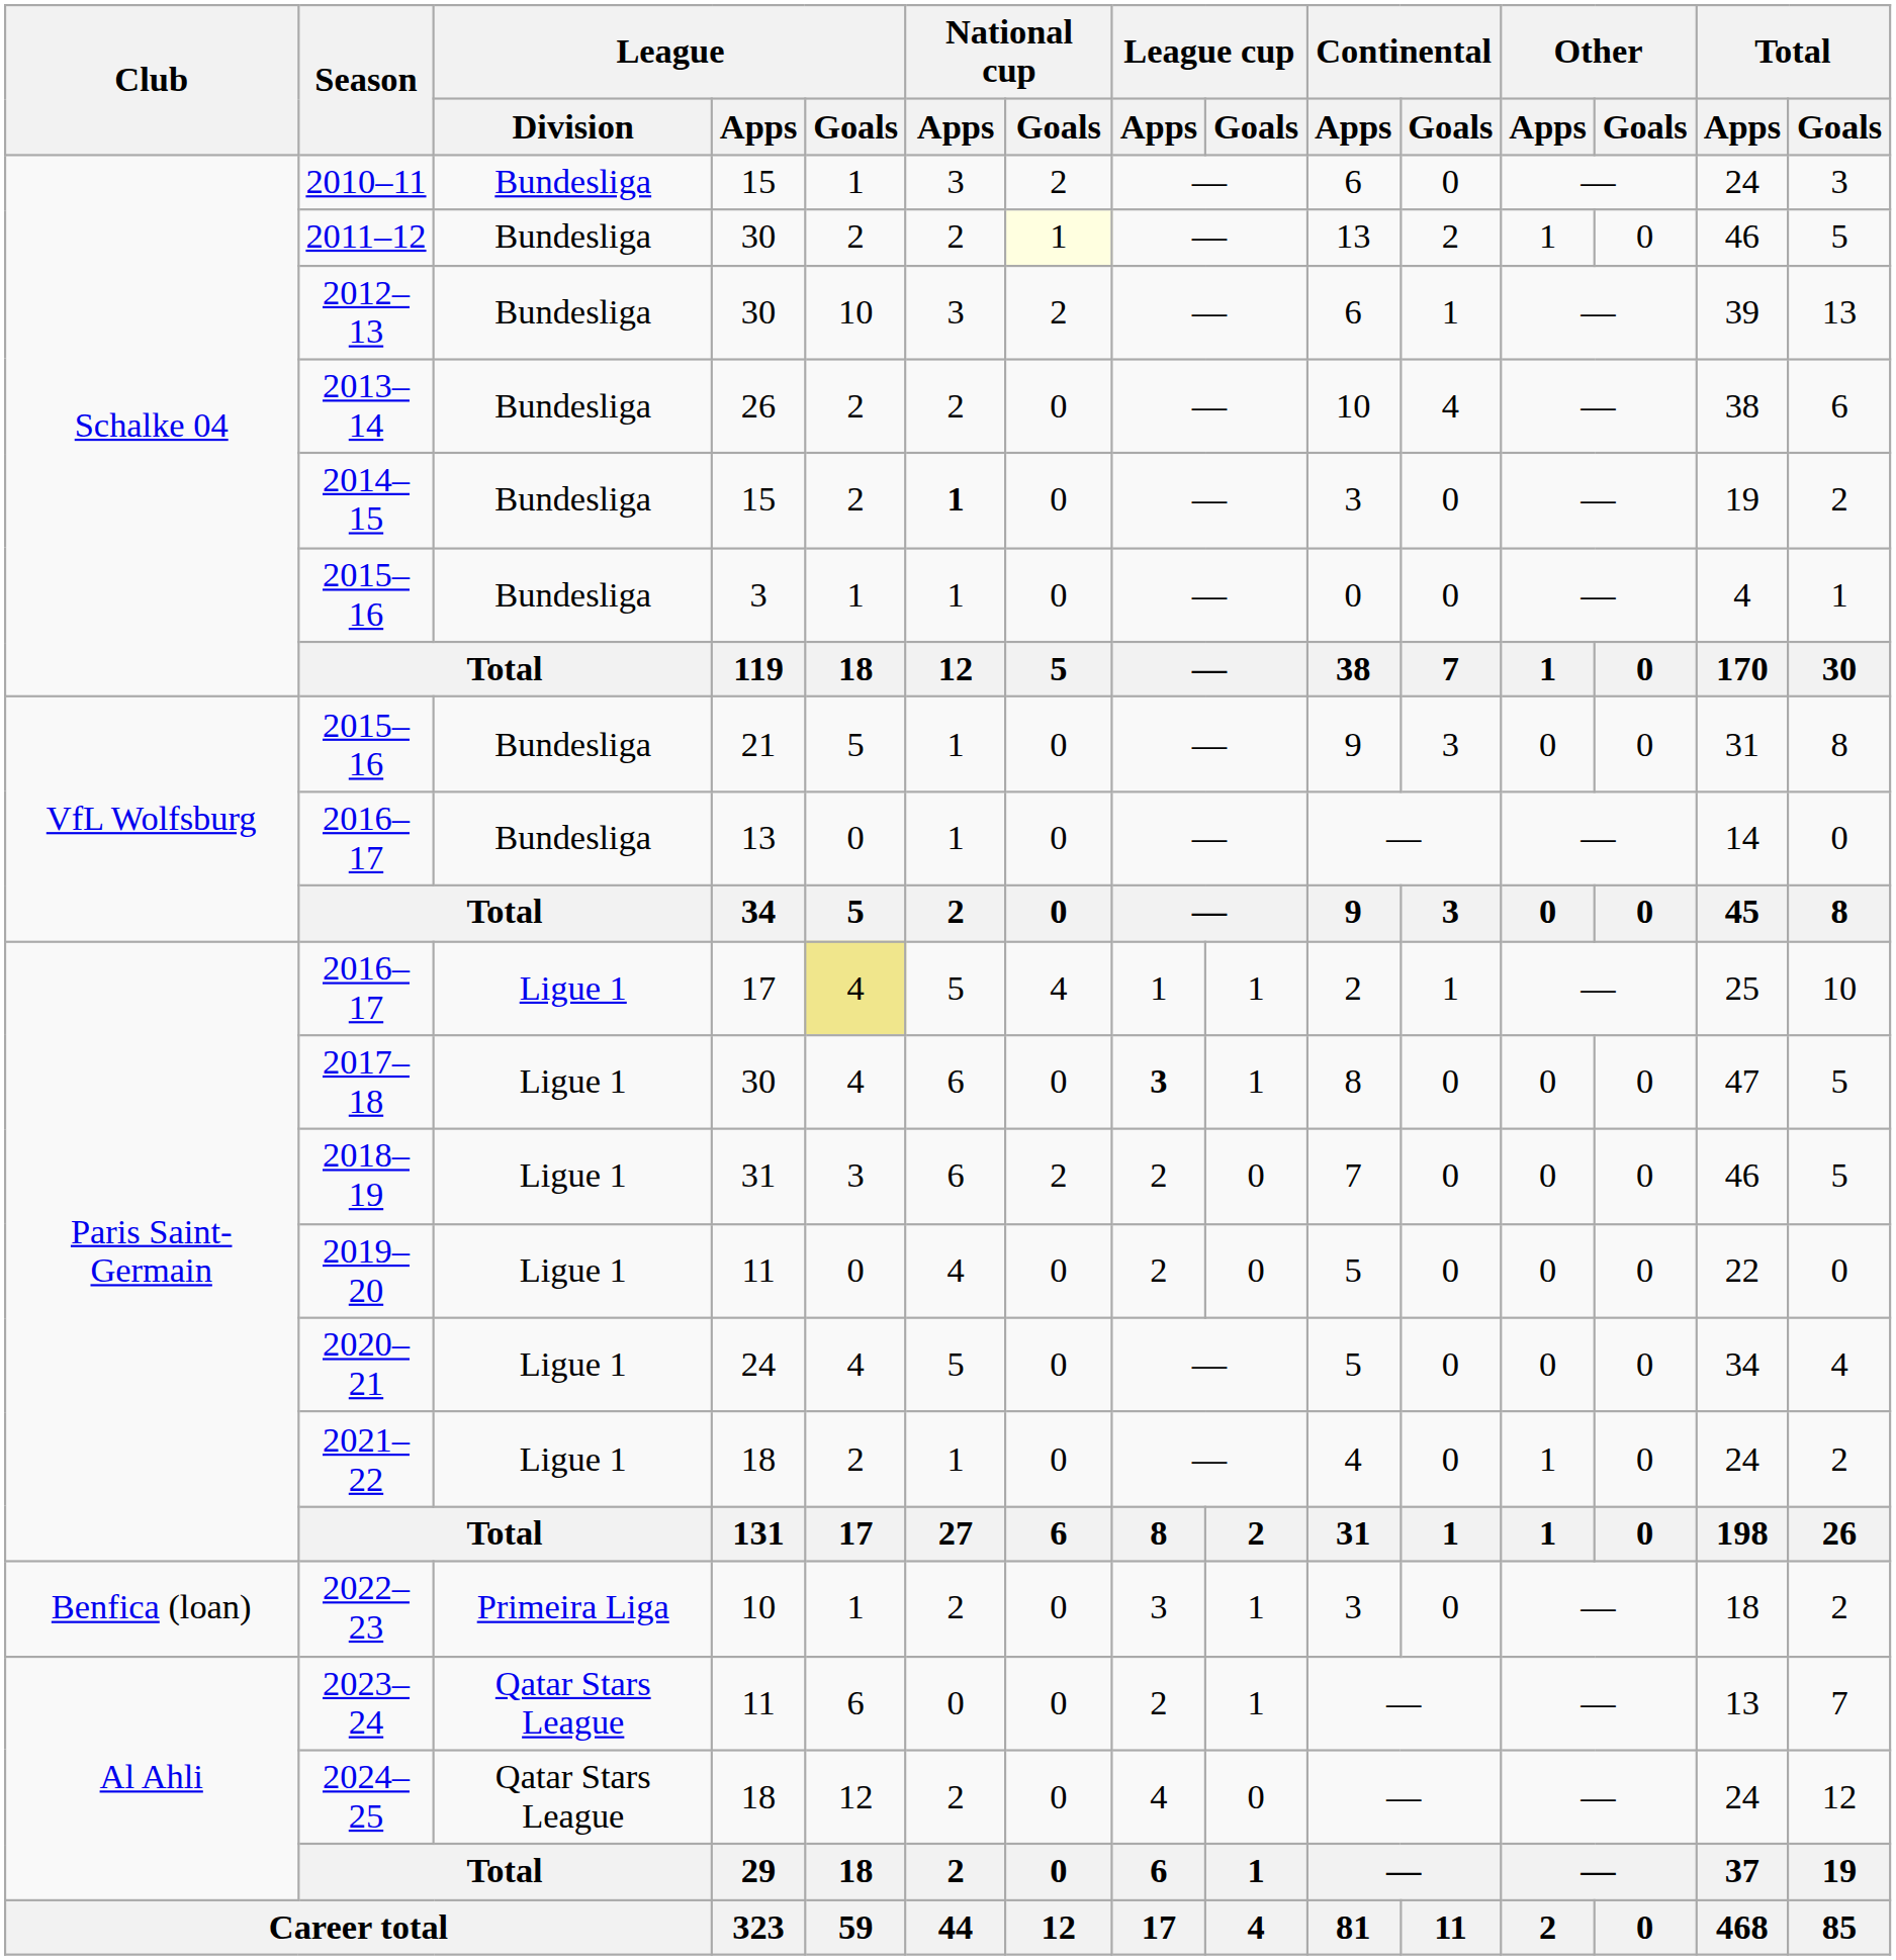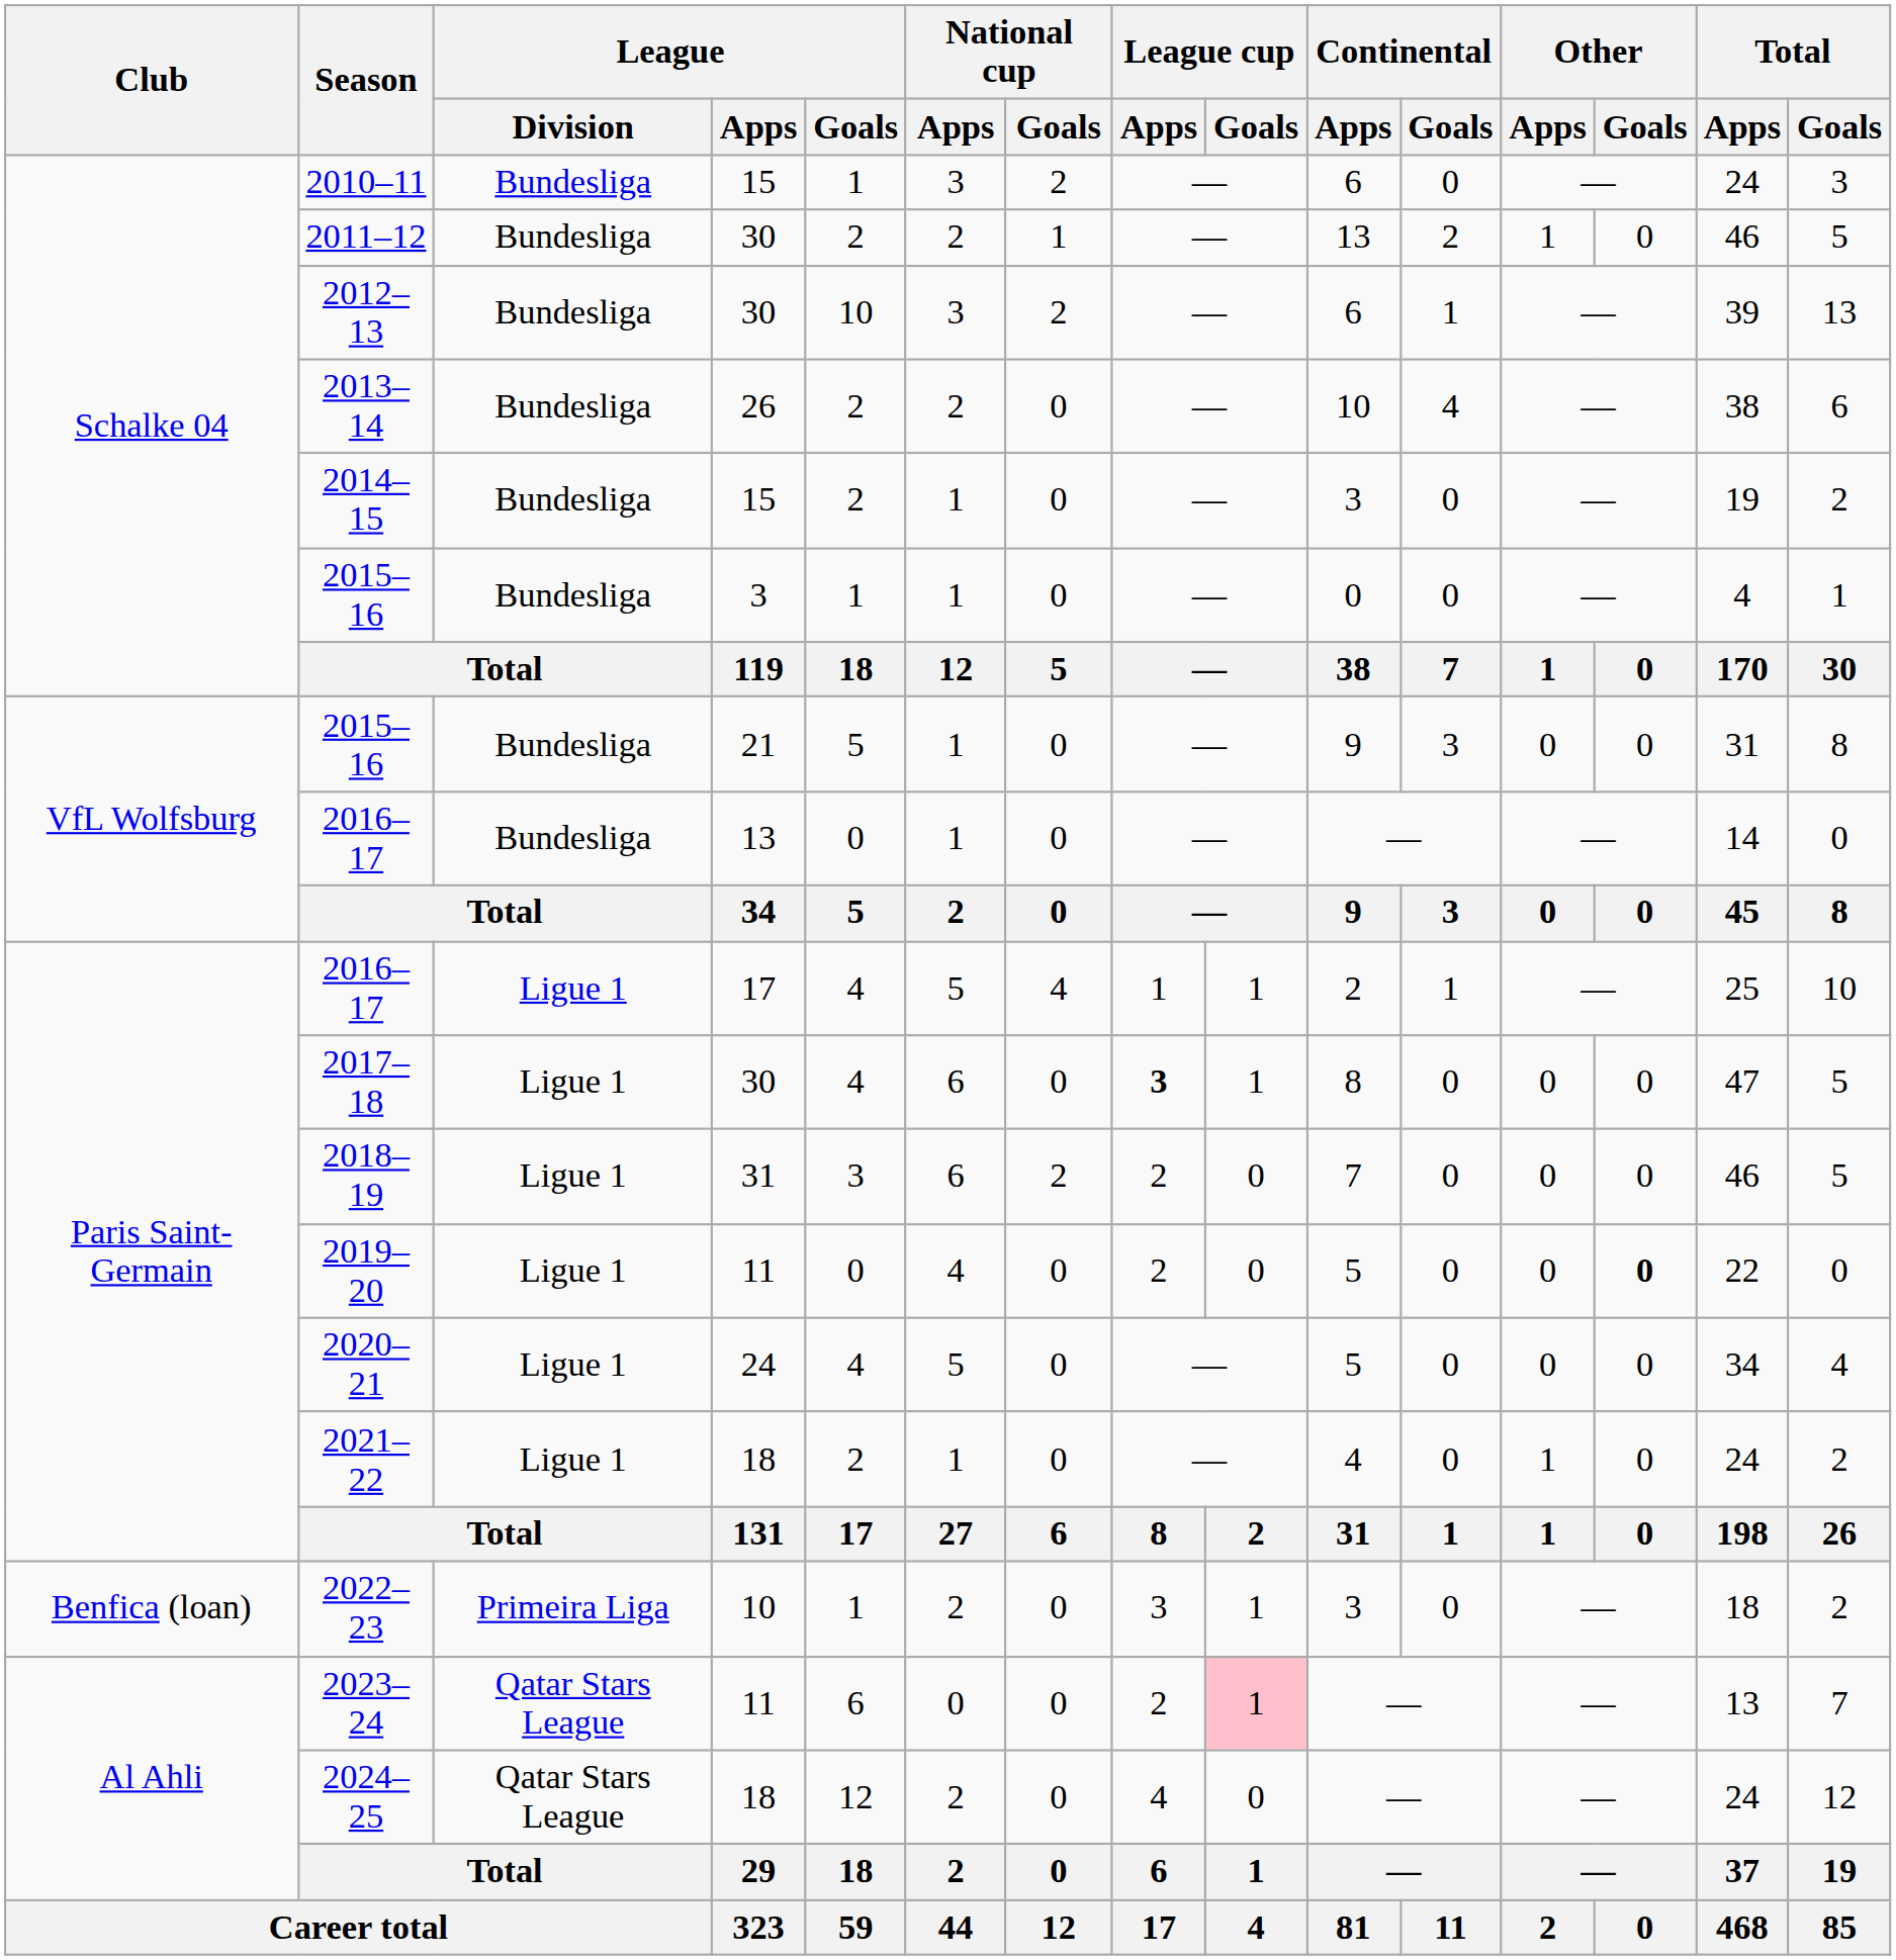2011–12 | National cup / Goals: lightyellow background -> no background
2014–15 | National cup / Apps: bold -> normal
2016–17 / 17 | League / Goals: khaki background -> no background
2019–20 | Other / Goals: normal -> bold
2023–24 | League cup / Goals: no background -> pink background
